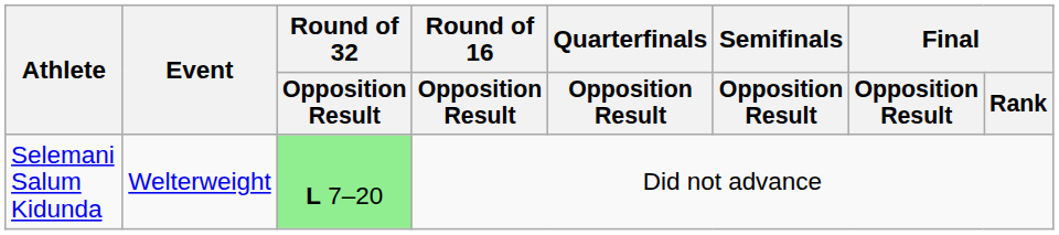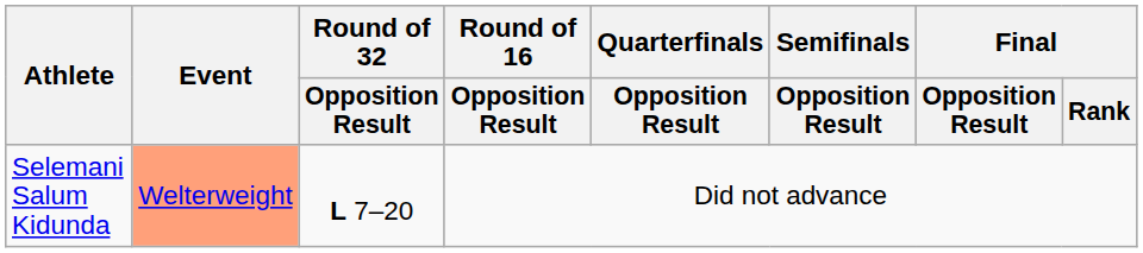Selemani Salum Kidunda | Event: no background -> lightsalmon background
Selemani Salum Kidunda | Round of 32 / Opposition Result: lightgreen background -> no background
